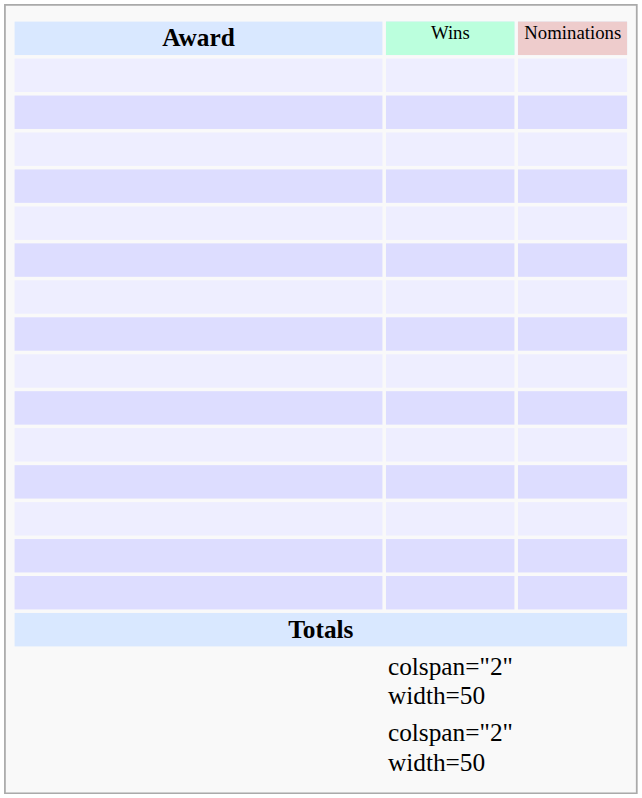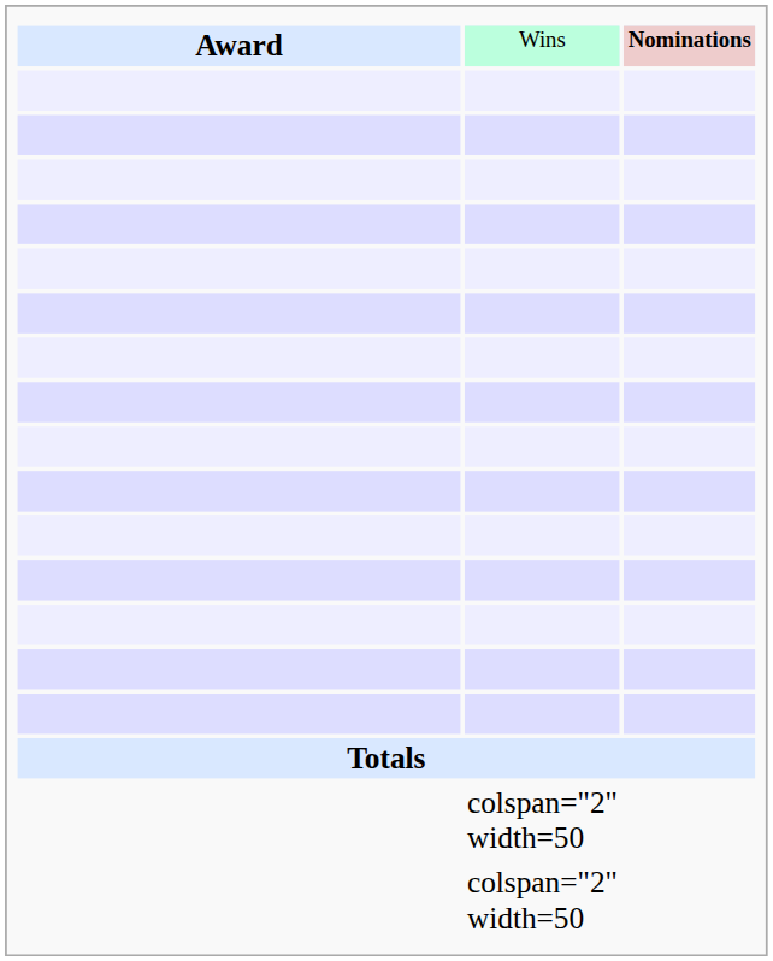Wins | column 3: normal -> bold
